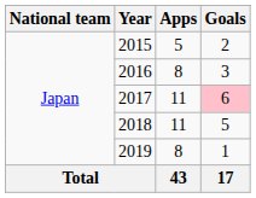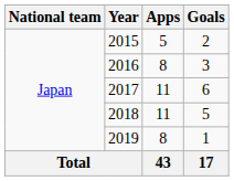2017 | Goals: pink background -> no background
